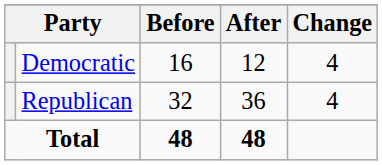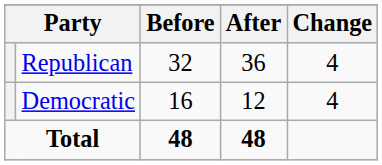rows swapped: Republican <-> Democratic
